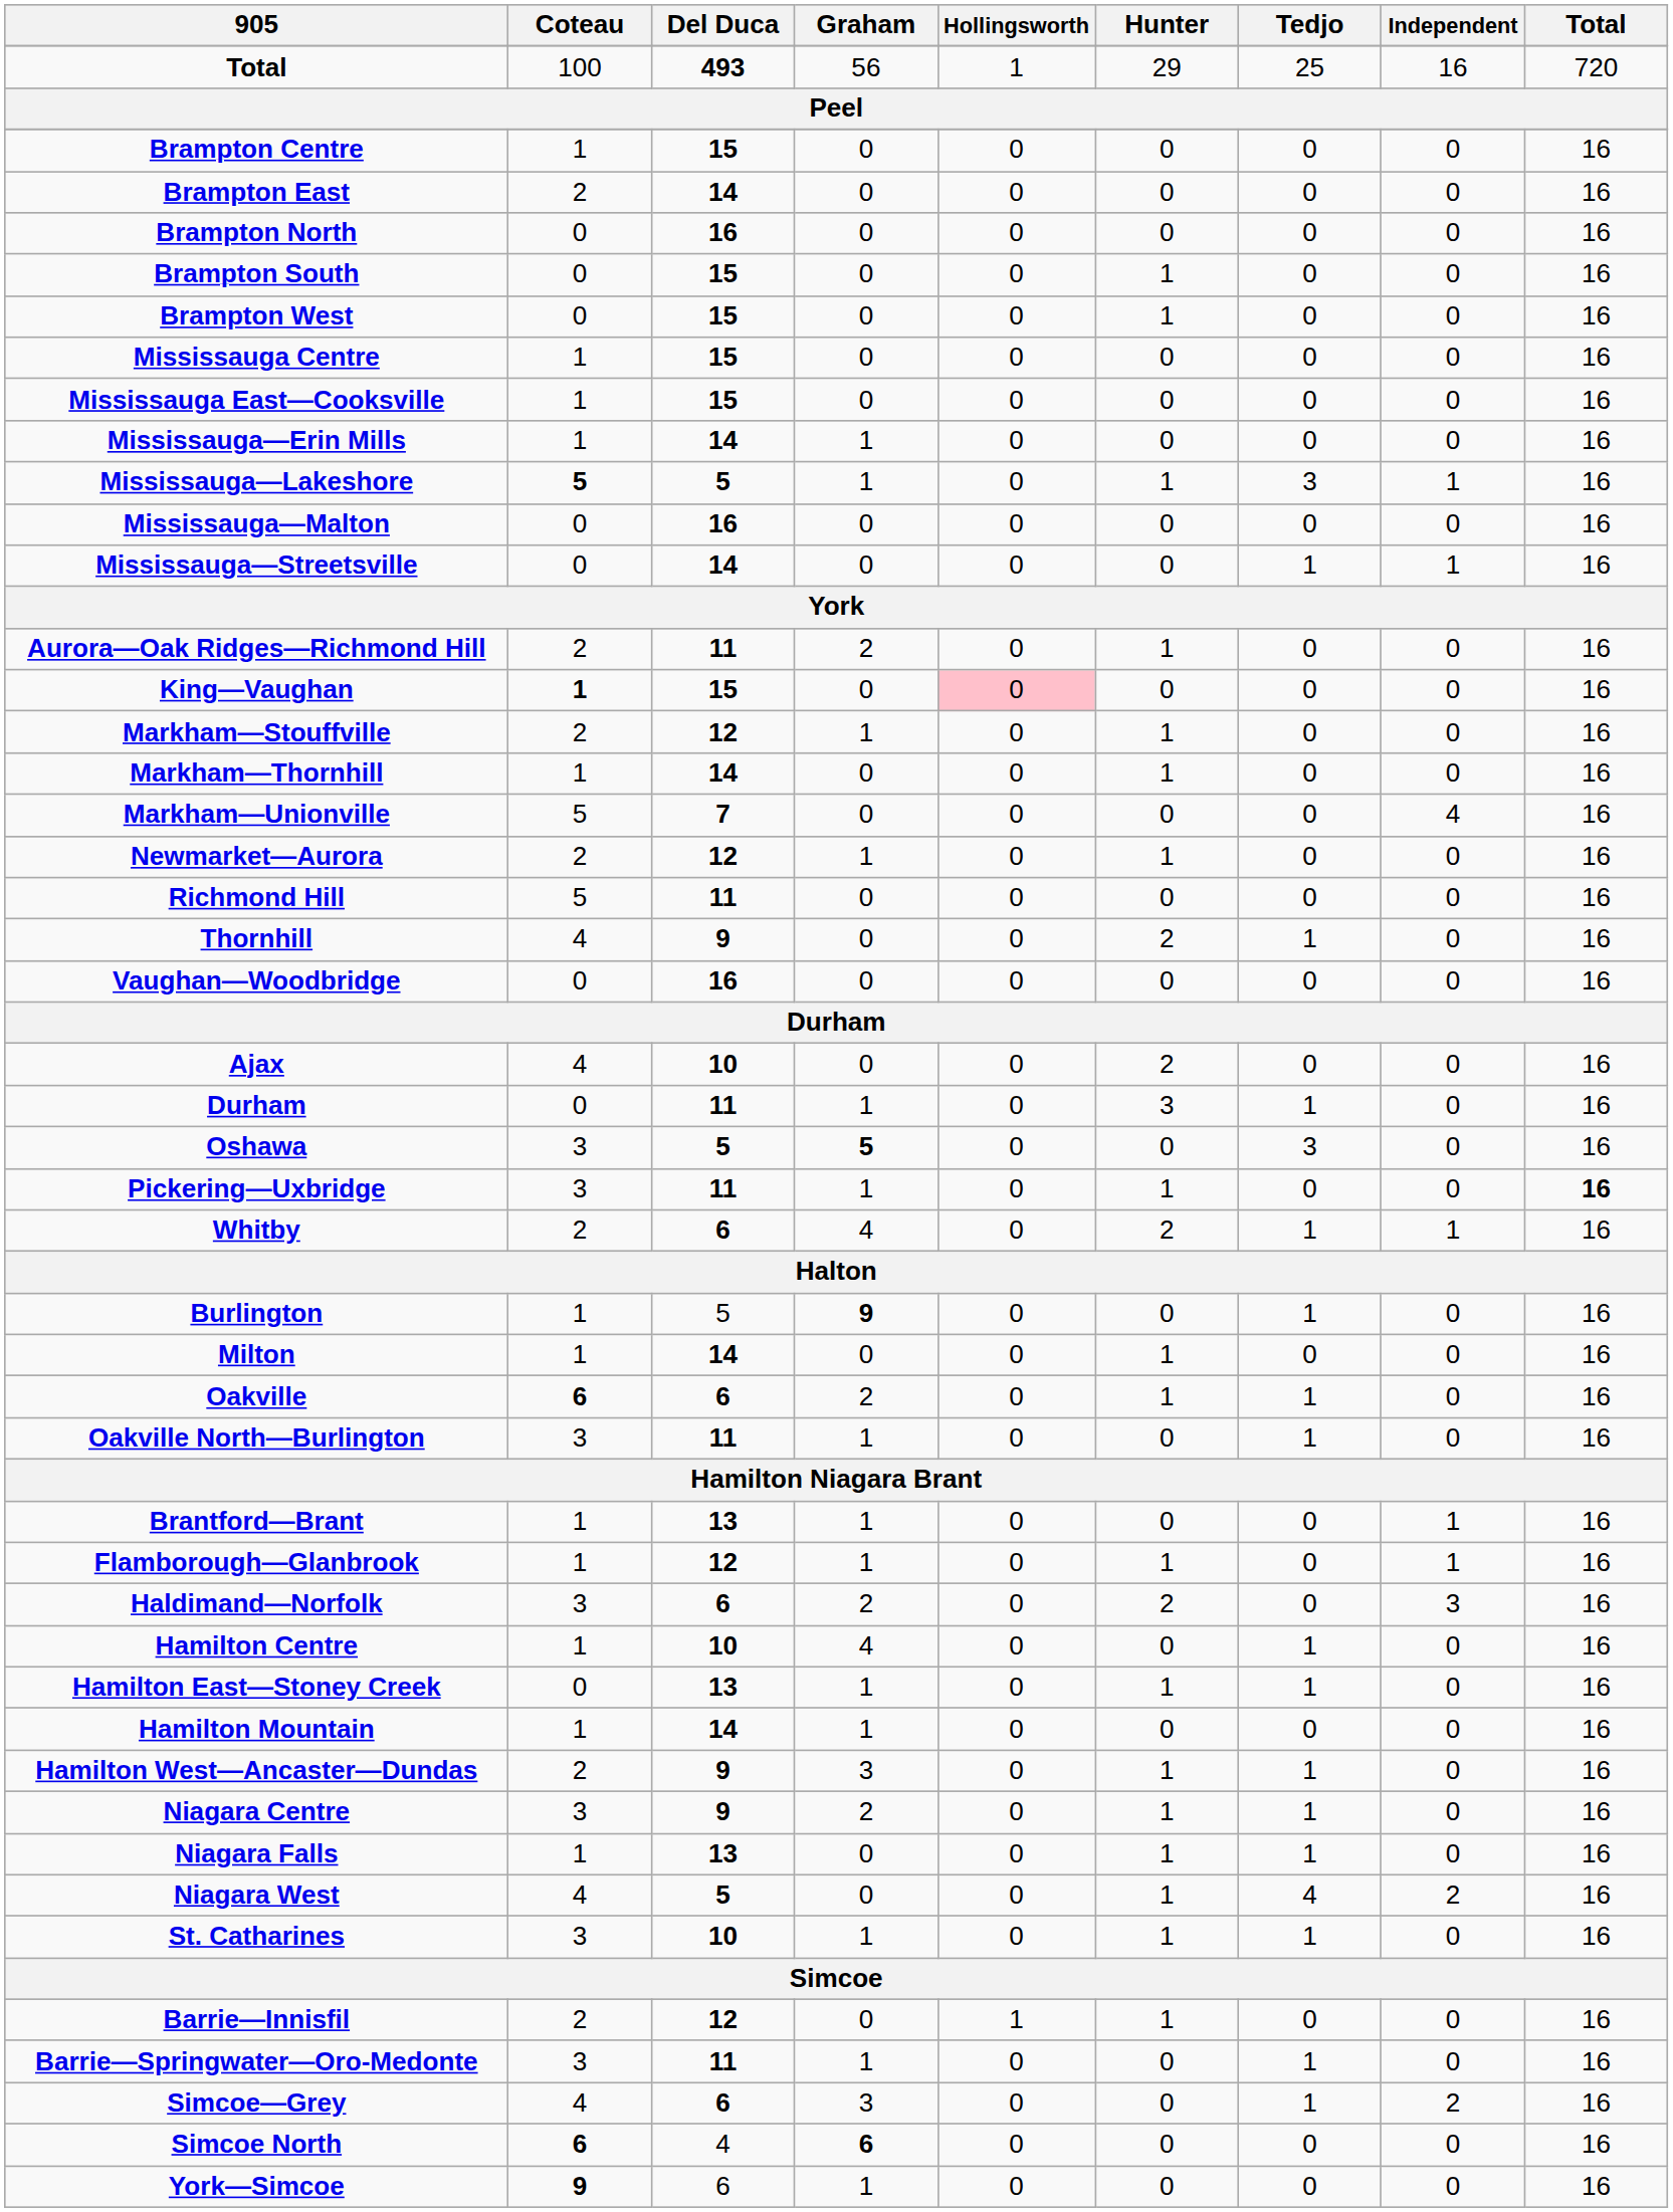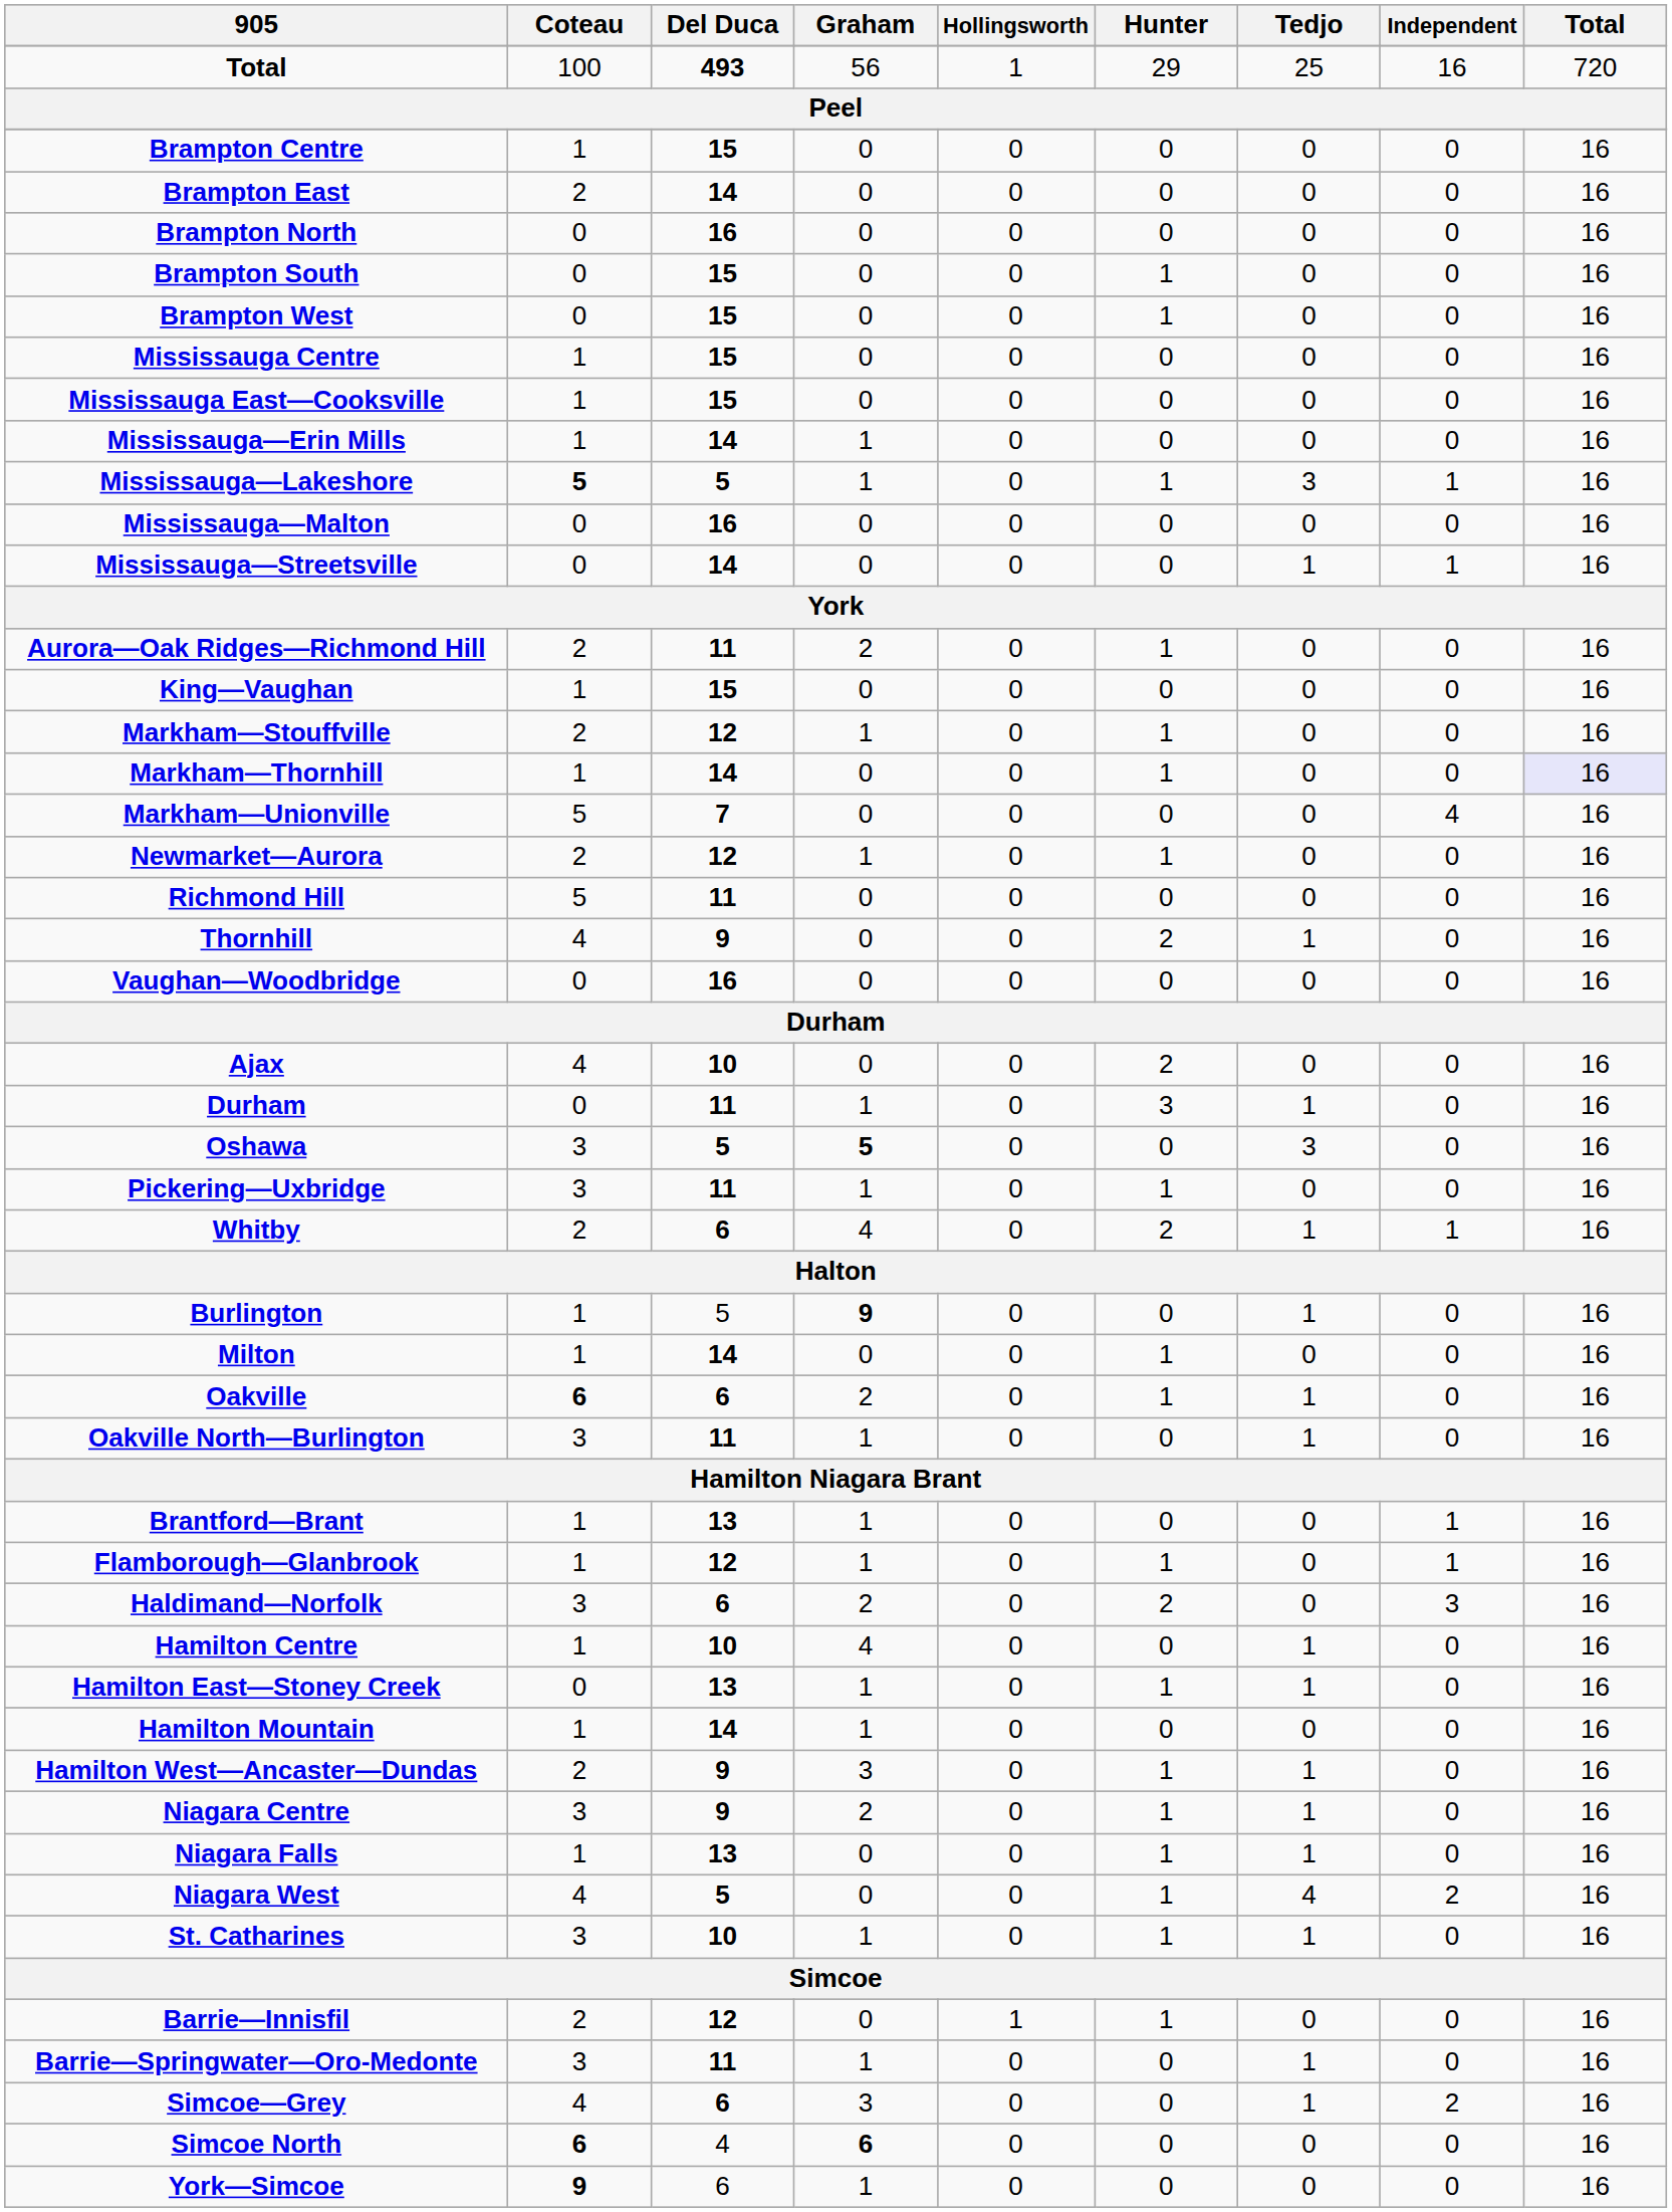King—Vaughan | Coteau: bold -> normal
King—Vaughan | Hollingsworth: pink background -> no background
Markham—Thornhill | Total: no background -> lavender background
Pickering—Uxbridge | Total: bold -> normal
